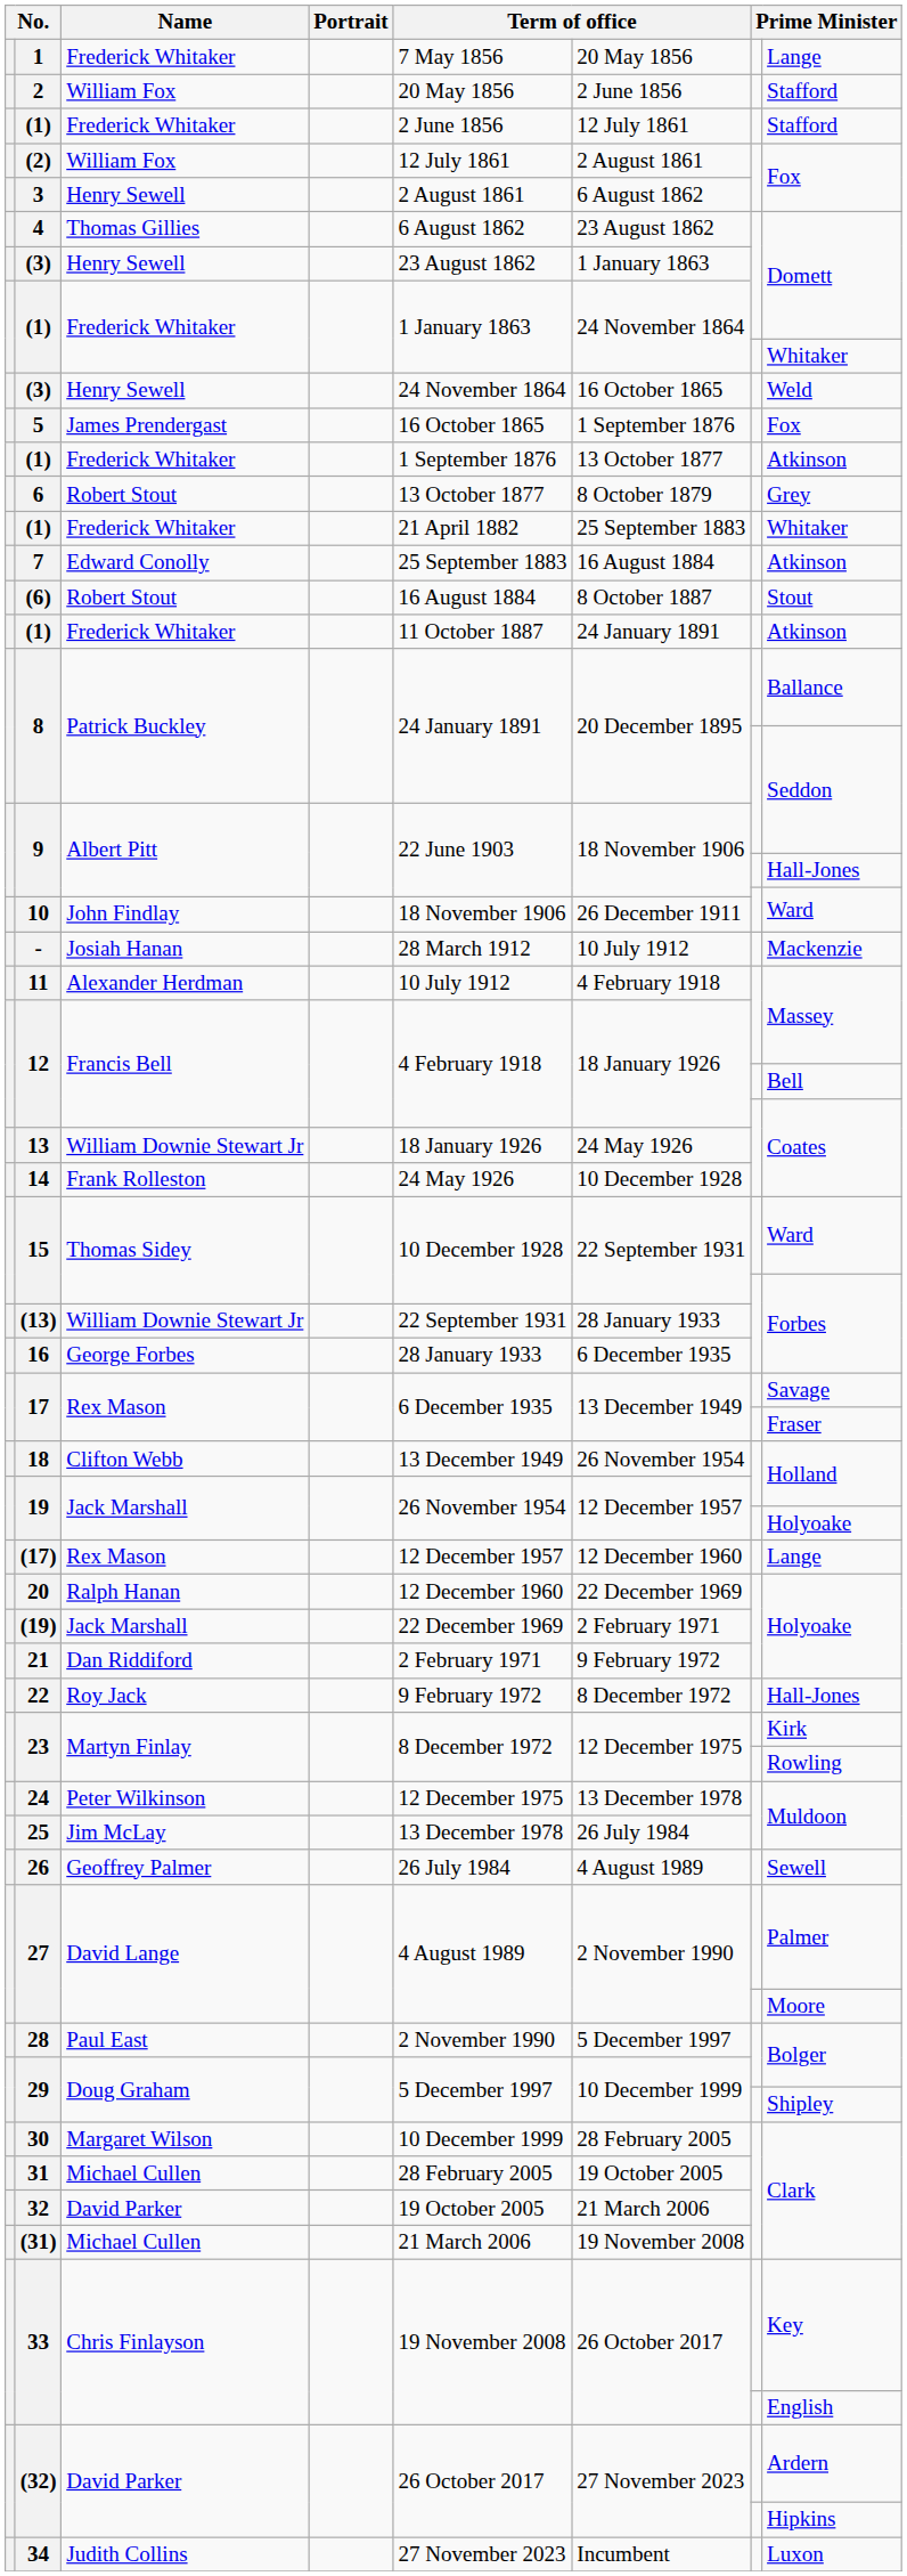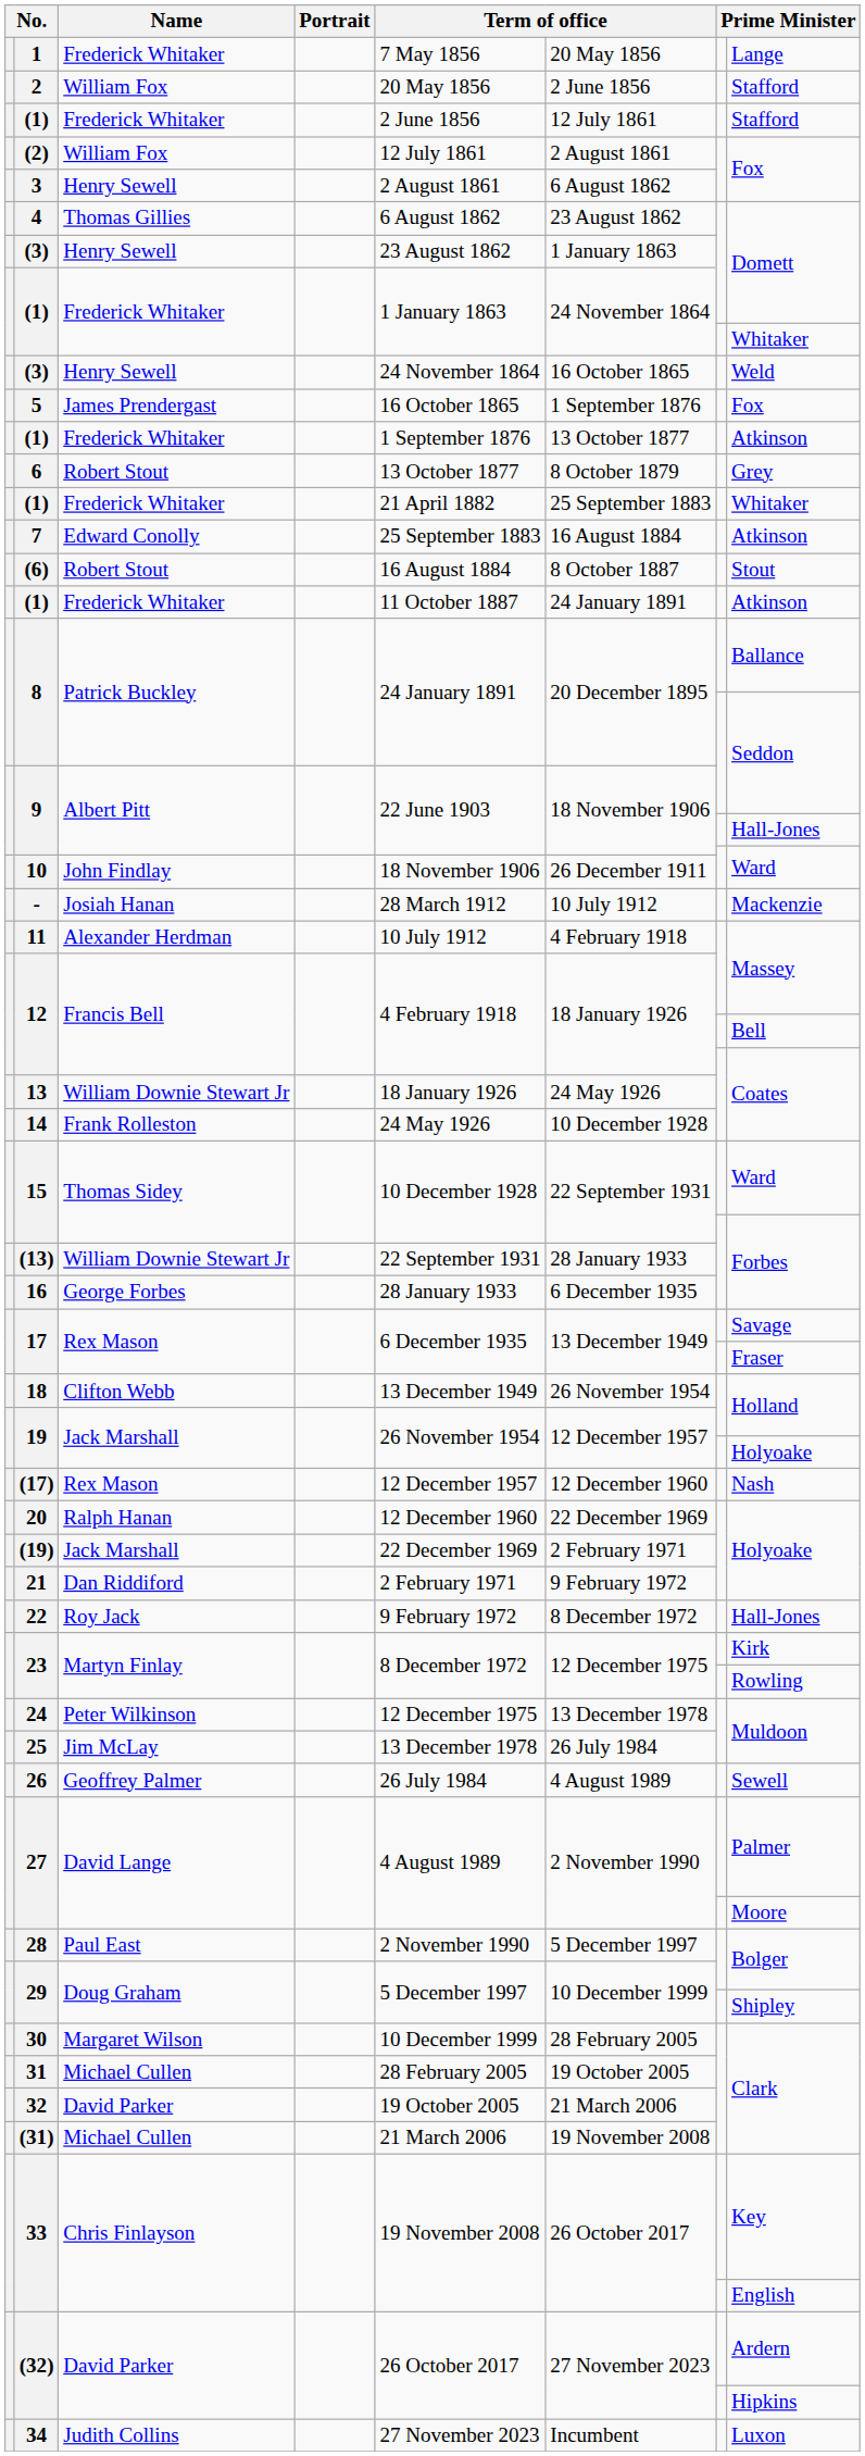(17) | column 8: Lange -> Nash
